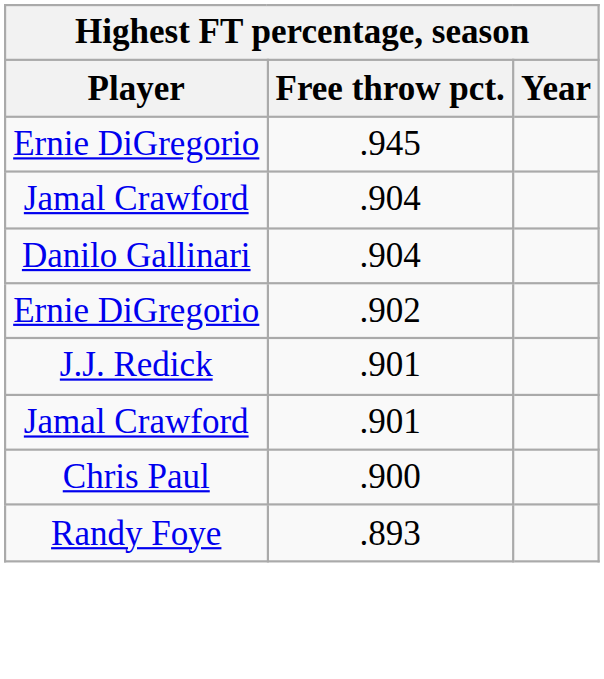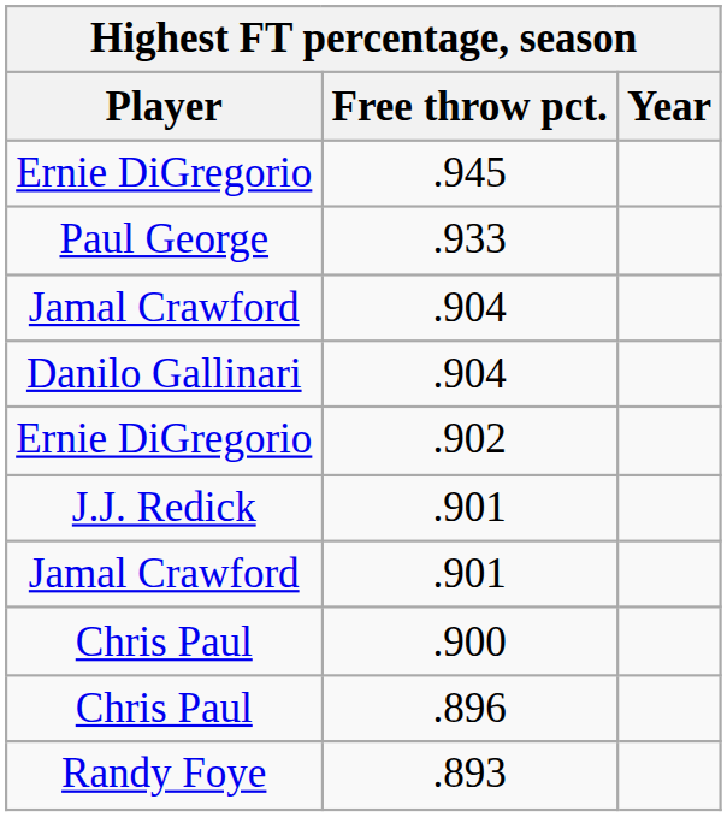+ row: Paul George | .933
+ row: Chris Paul | .896
